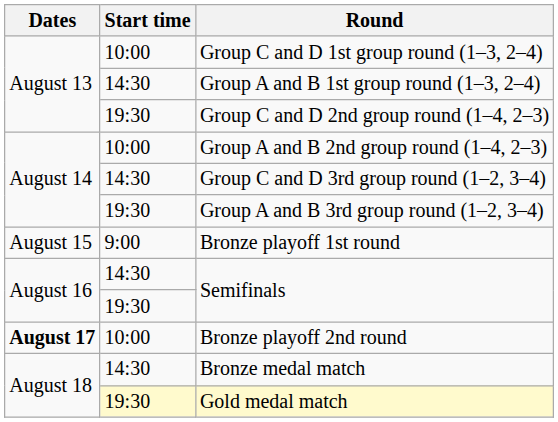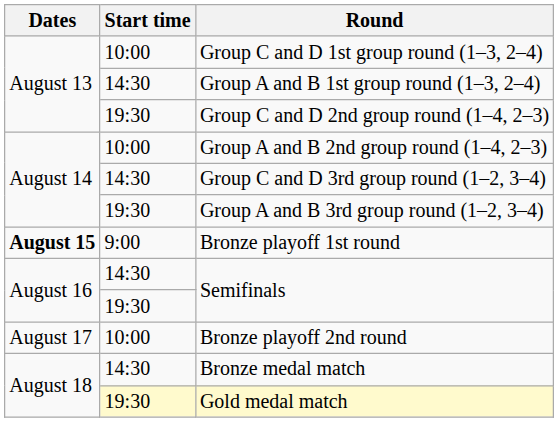Bronze playoff 1st round | Dates: normal -> bold
Bronze playoff 2nd round | Dates: bold -> normal
